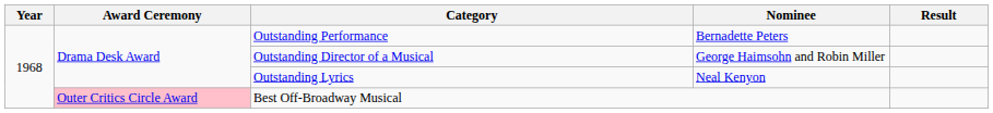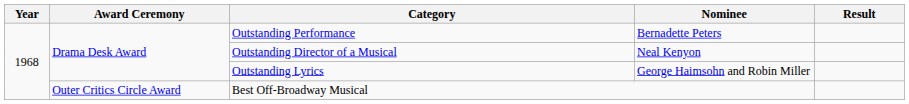Outstanding Director of a Musical | Nominee: George Haimsohn and Robin Miller -> Neal Kenyon
Outstanding Lyrics | Nominee: Neal Kenyon -> George Haimsohn and Robin Miller
Best Off-Broadway Musical | Award Ceremony: pink background -> no background
